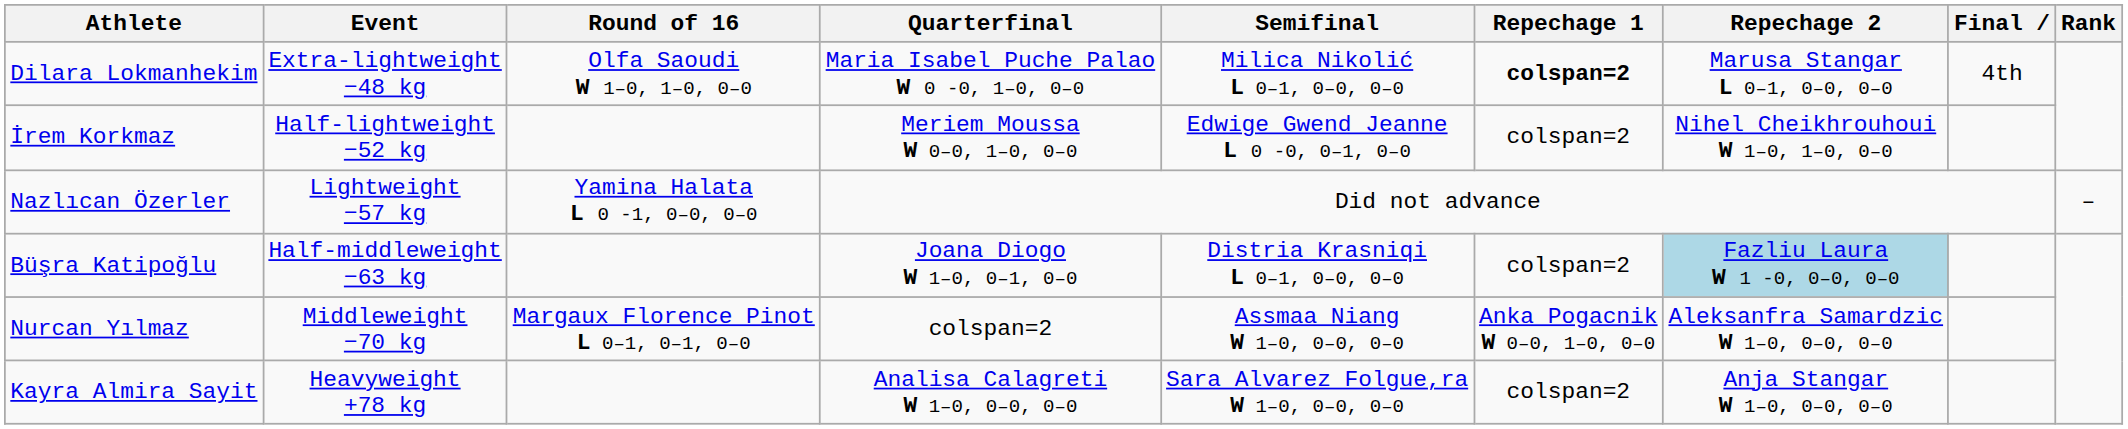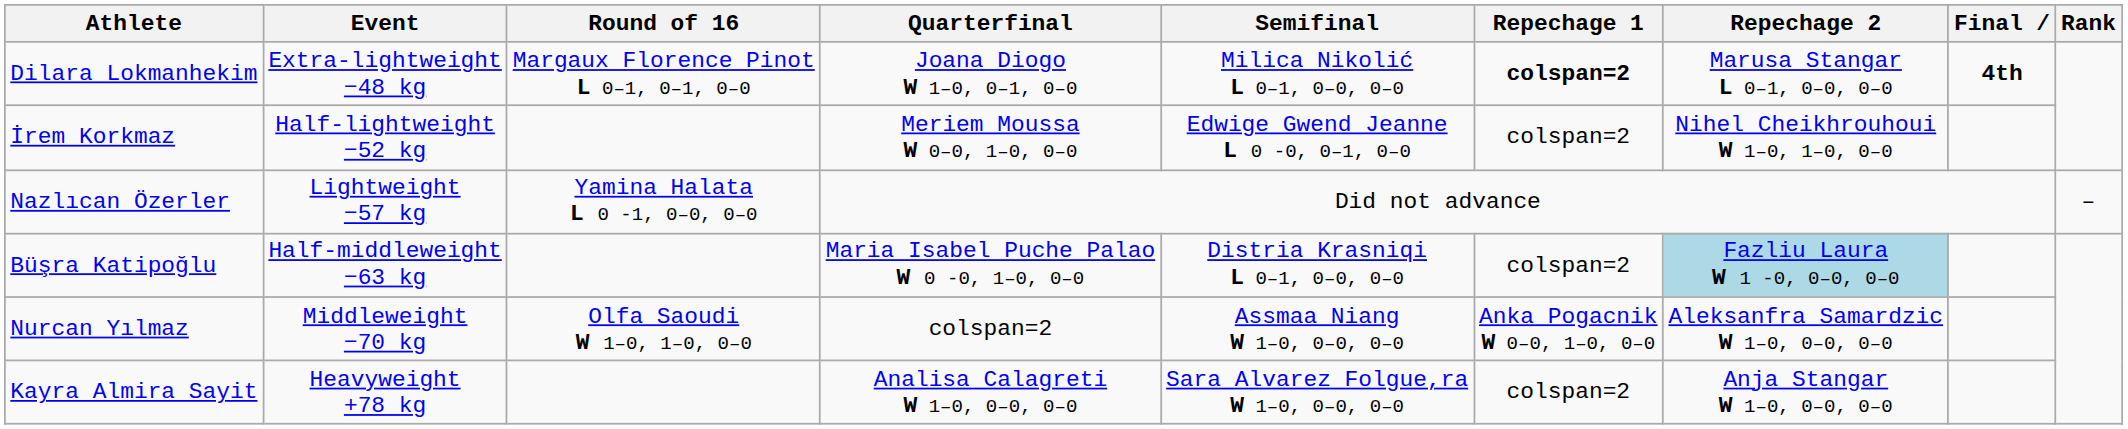Dilara Lokmanhekim | Round of 16: Olfa Saoudi W 1–0, 1–0, 0–0 -> Margaux Florence Pinot L 0–1, 0–1, 0–0
Dilara Lokmanhekim | Quarterfinal: Maria Isabel Puche Palao W 0 -0, 1–0, 0–0 -> Joana Diogo W 1–0, 0–1, 0–0
Dilara Lokmanhekim | Final: normal -> bold
Büşra Katipoğlu | Quarterfinal: Joana Diogo W 1–0, 0–1, 0–0 -> Maria Isabel Puche Palao W 0 -0, 1–0, 0–0
Nurcan Yılmaz | Round of 16: Margaux Florence Pinot L 0–1, 0–1, 0–0 -> Olfa Saoudi W 1–0, 1–0, 0–0
